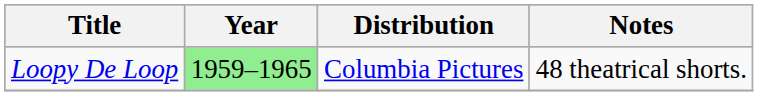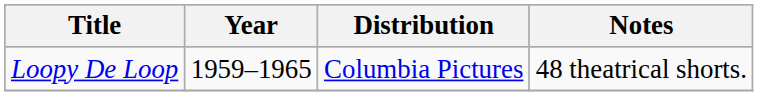Loopy De Loop | Year: lightgreen background -> no background
